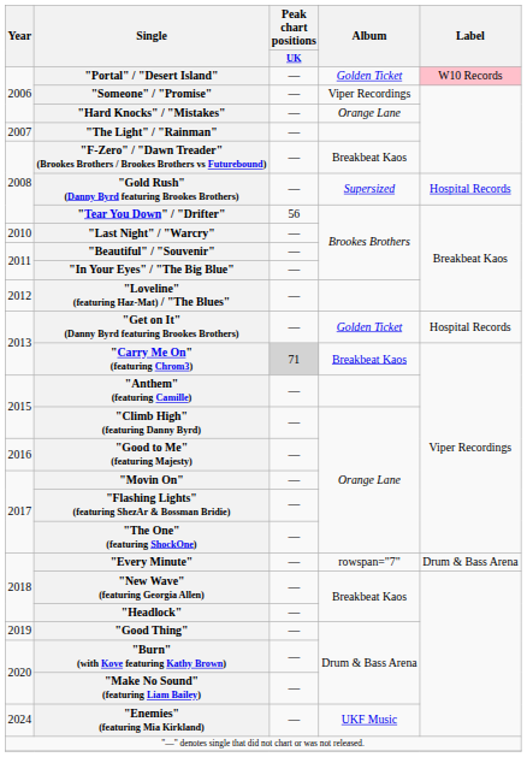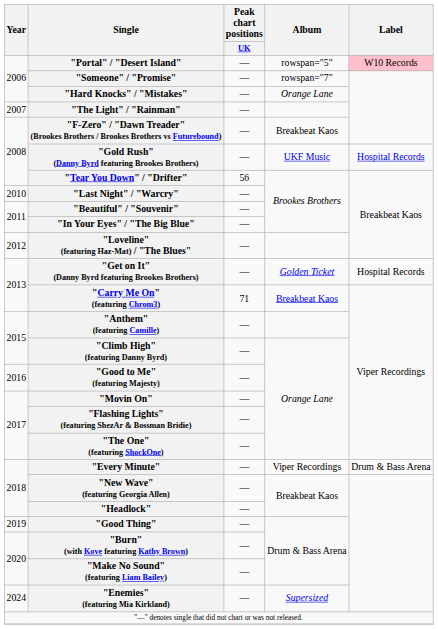"Portal" / "Desert Island" | Album: Golden Ticket -> rowspan="5"
"Someone" / "Promise" | Album: Viper Recordings -> rowspan="7"
"Gold Rush" (Danny Byrd featuring Brookes Brothers) | Album: Supersized -> UKF Music
"Carry Me On" (featuring Chrom3) | Peak chart positions / UK: lightgrey background -> no background
"Every Minute" | Album: rowspan="7" -> Viper Recordings
"Enemies" (featuring Mia Kirkland) | Album: UKF Music -> Supersized
